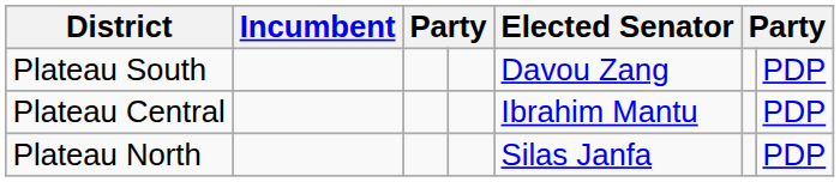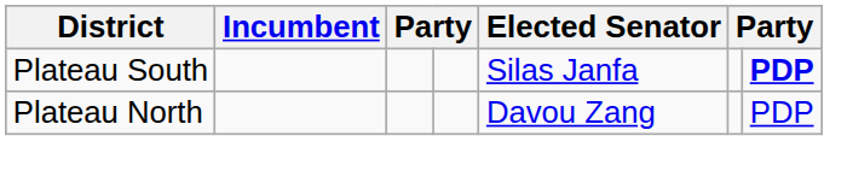Plateau South | Elected Senator: Davou Zang -> Silas Janfa
Plateau South | column 7: normal -> bold
- row: Plateau Central | Ibrahim Mantu | PDP
Plateau North | Elected Senator: Silas Janfa -> Davou Zang
